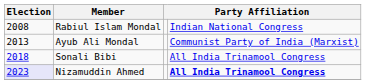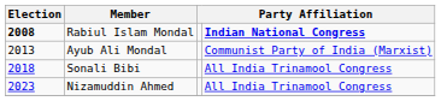Rabiul Islam Mondal | Election: normal -> bold
Rabiul Islam Mondal | column 4: normal -> bold
Nizamuddin Ahmed | Election: lavender background -> no background
Nizamuddin Ahmed | column 4: bold -> normal
